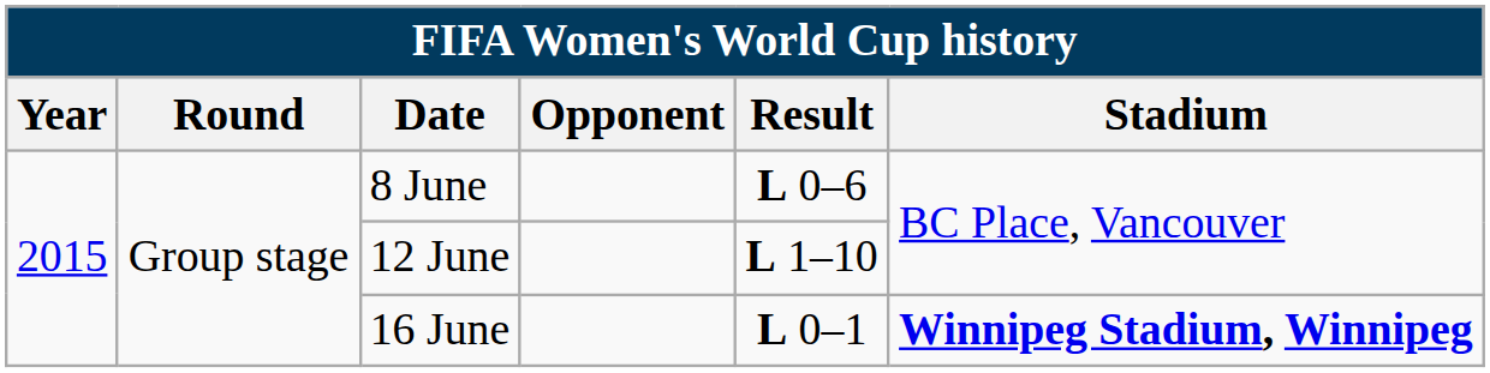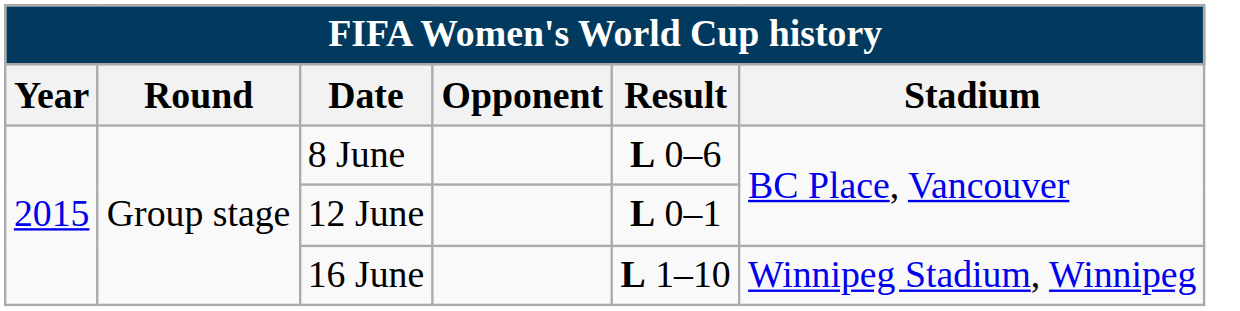12 June | Result: L 1–10 -> L 0–1
16 June | Result: L 0–1 -> L 1–10
16 June | Stadium: bold -> normal
